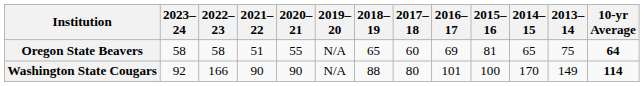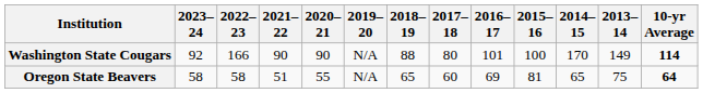rows swapped: Oregon State Beavers <-> Washington State Cougars
